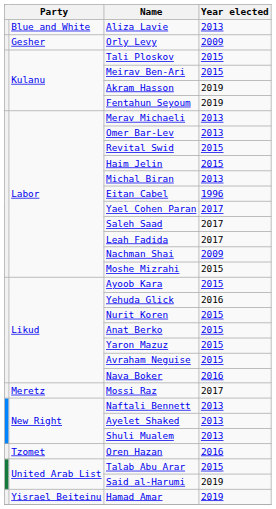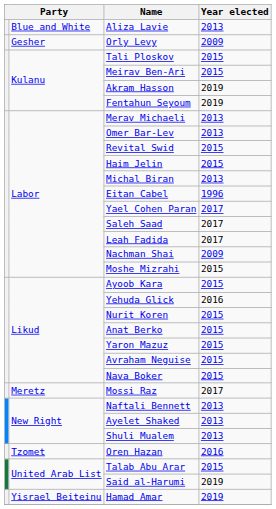Nava Boker | Year elected: 2016 -> 2015
